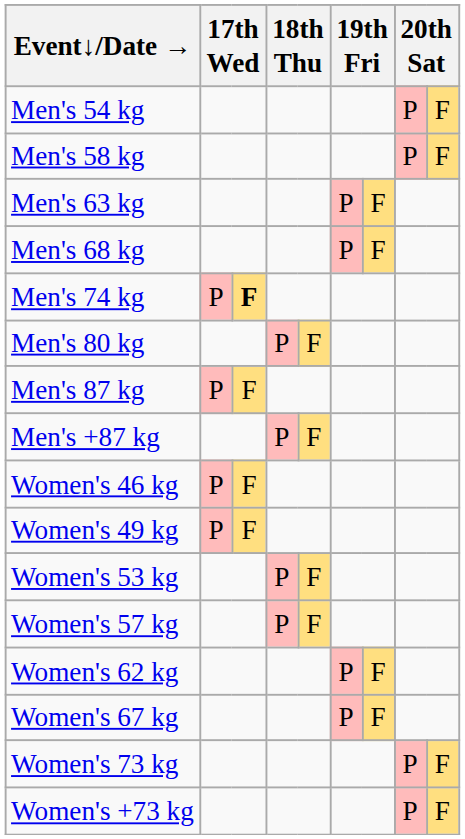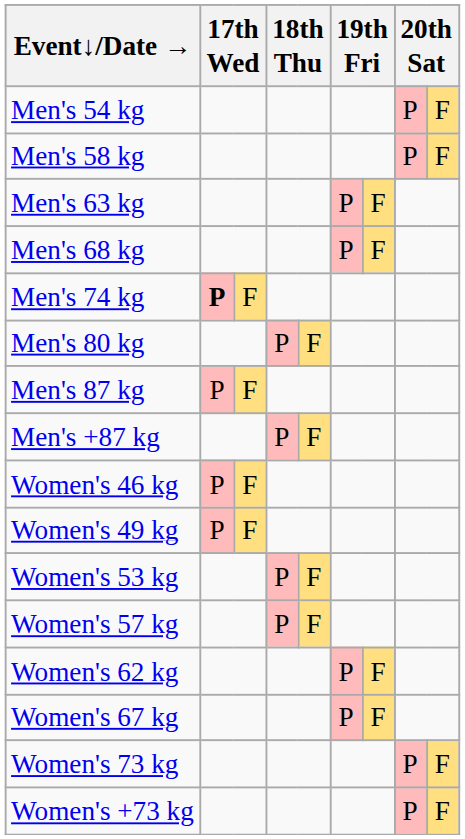Men's 74 kg | column 2: normal -> bold
Men's 74 kg | column 3: bold -> normal
